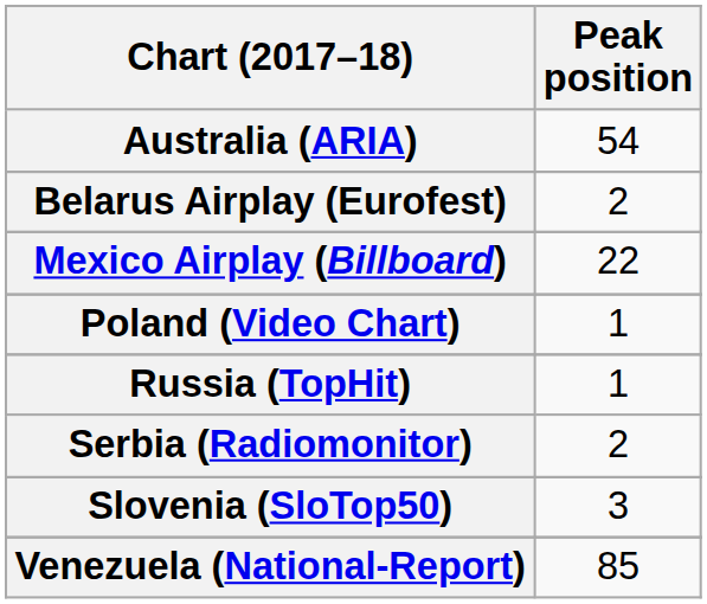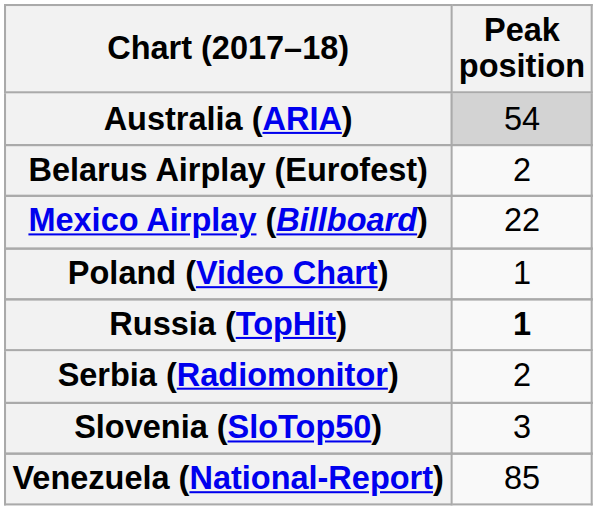Australia (ARIA) | Peak position: no background -> lightgrey background
Russia (TopHit) | Peak position: normal -> bold
